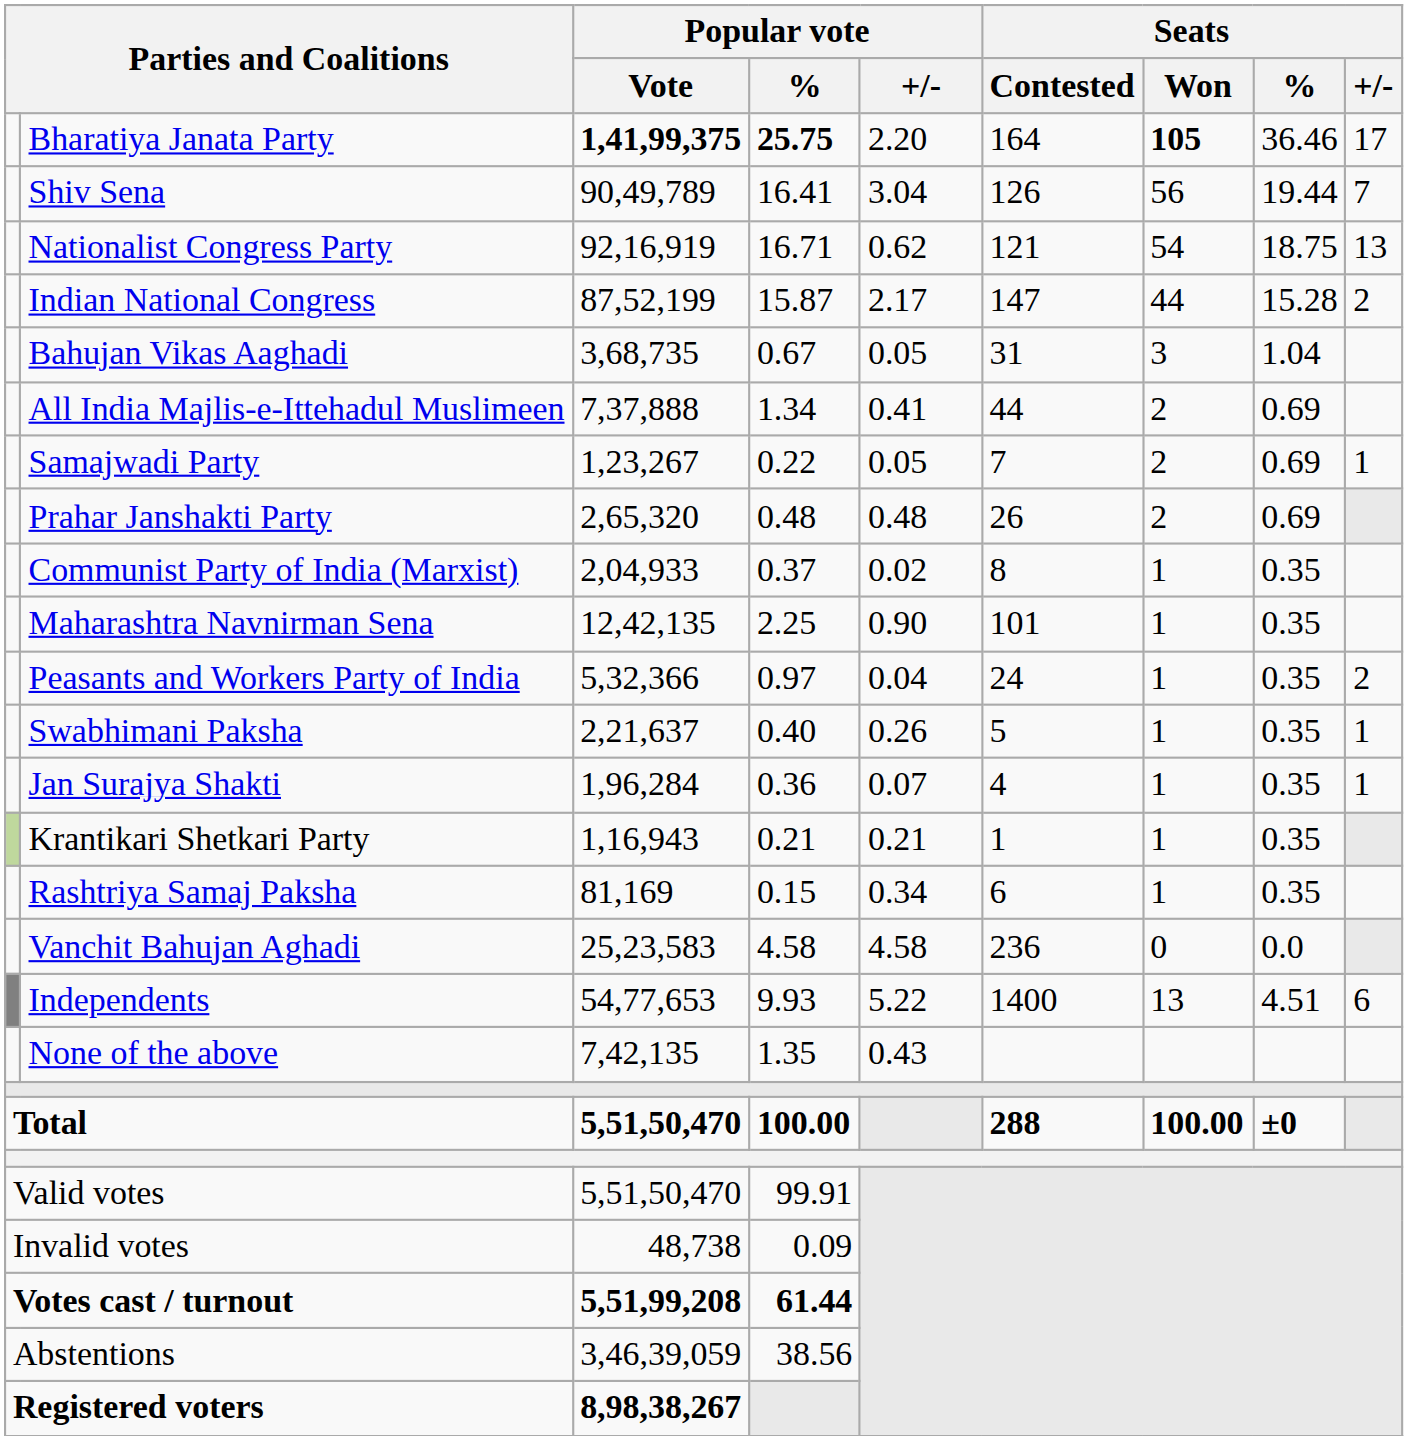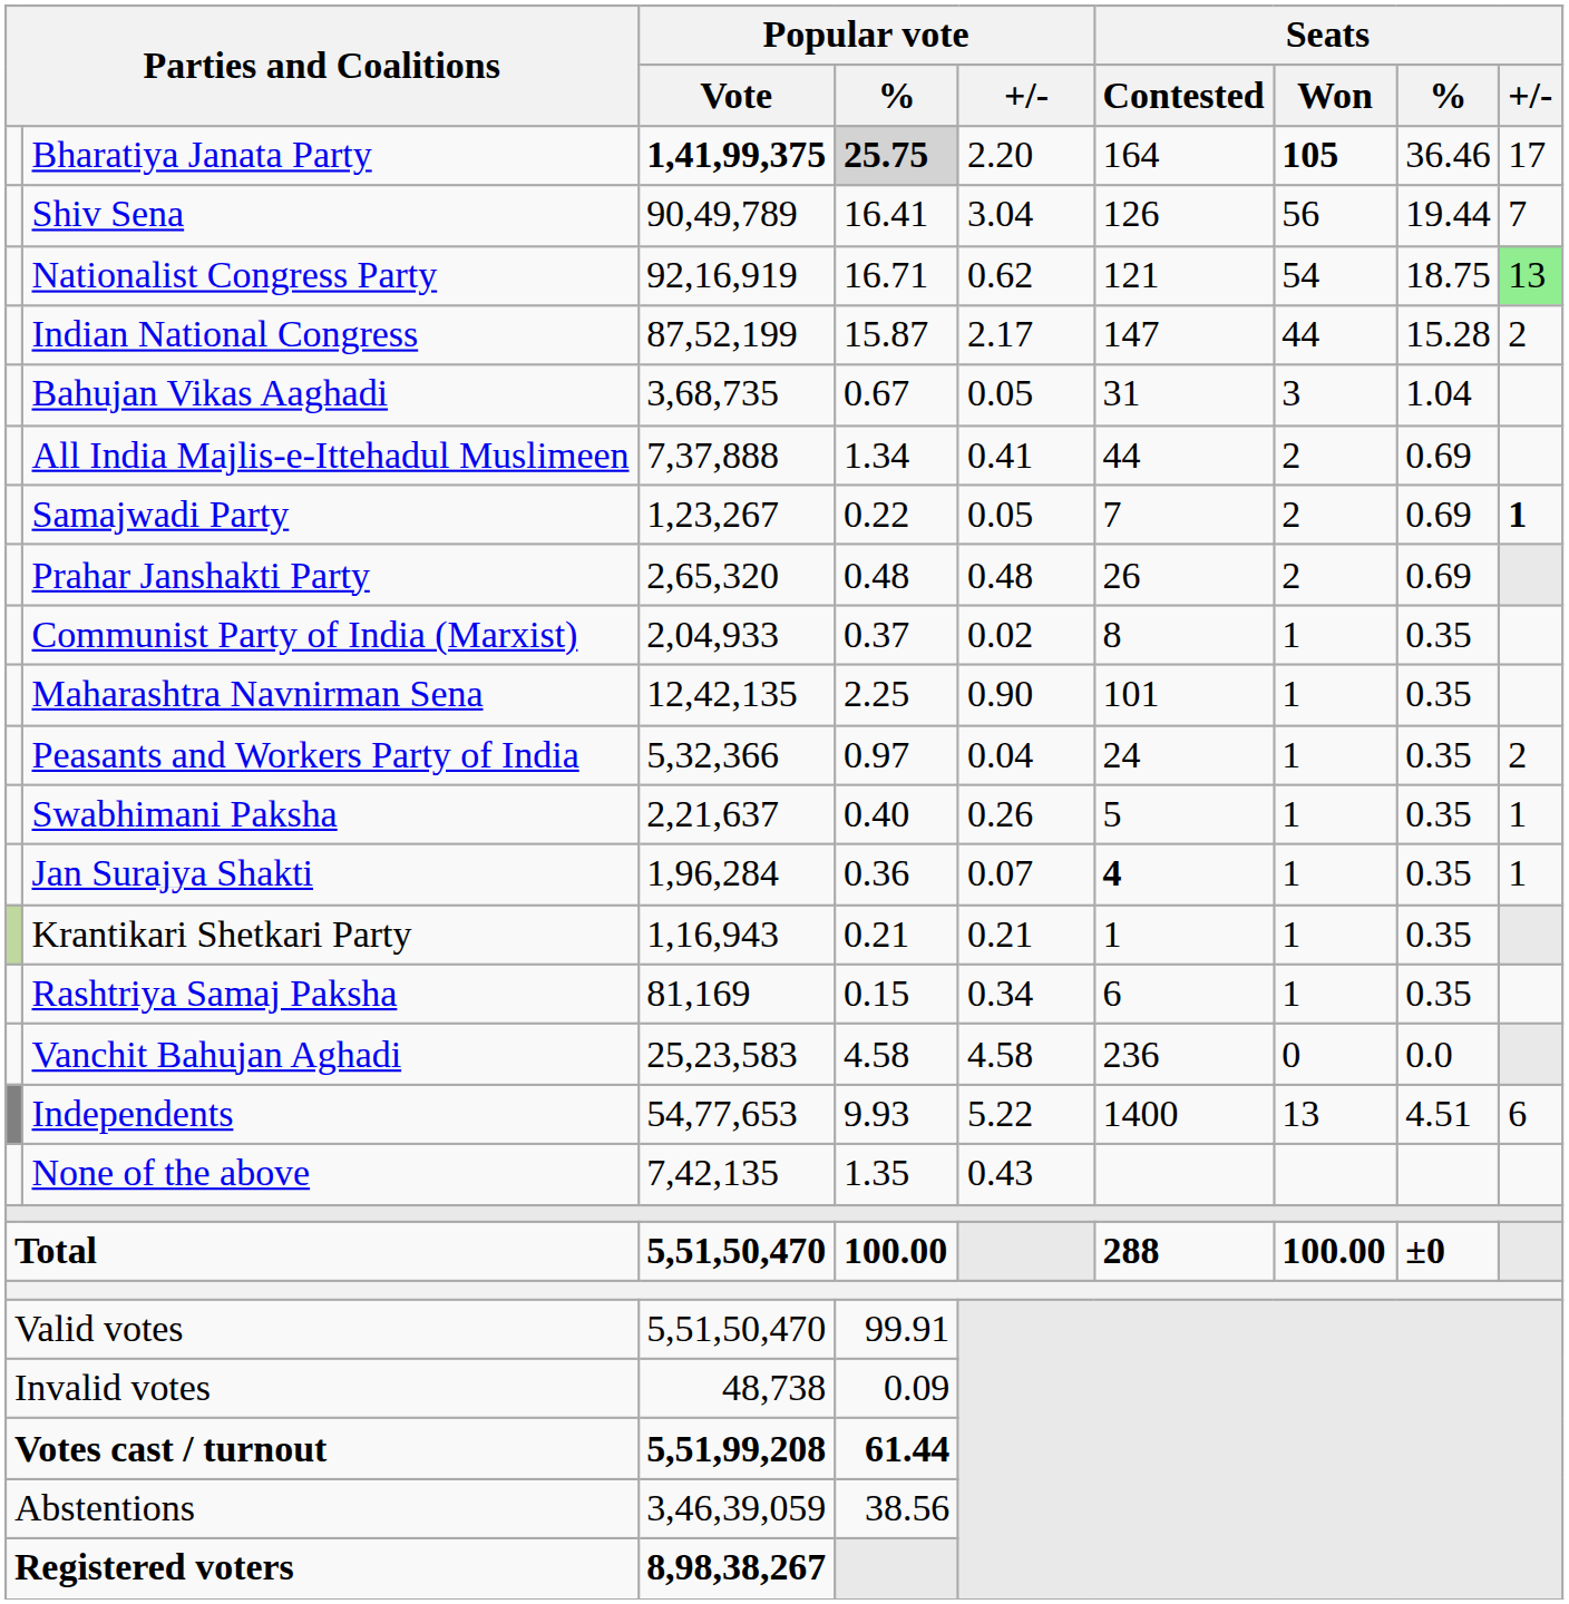Bharatiya Janata Party | Popular vote / %: no background -> lightgrey background
Nationalist Congress Party | Seats / +/-: no background -> lightgreen background
Samajwadi Party | Seats / +/-: normal -> bold
Jan Surajya Shakti | Seats / Contested: normal -> bold
